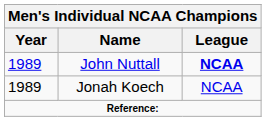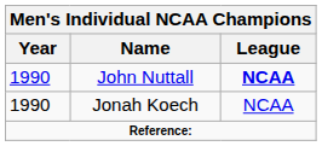John Nuttall | Year: 1989 -> 1990
Jonah Koech | Year: 1989 -> 1990
